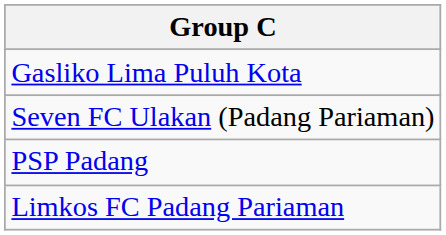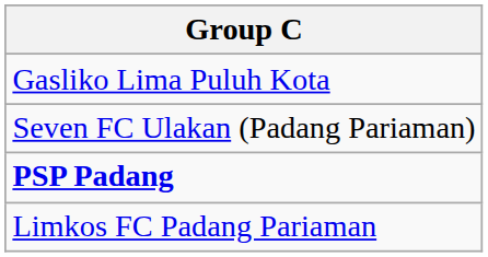row 4 | column 1: normal -> bold
